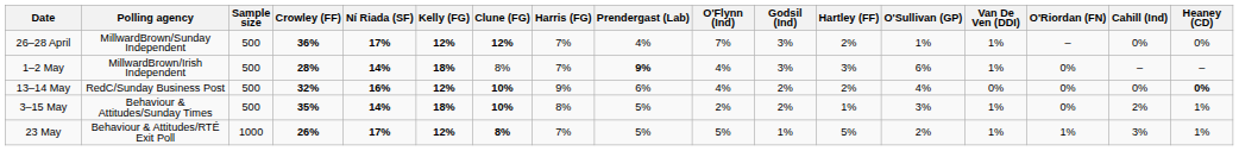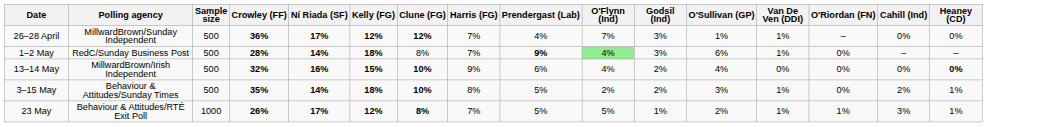- column: Hartley (FF) | 2% | 3% | 2% | 1% | 5%
1–2 May | Polling agency: MillwardBrown/Irish Independent -> RedC/Sunday Business Post
1–2 May | O'Flynn (Ind): no background -> lightgreen background
13–14 May | Polling agency: RedC/Sunday Business Post -> MillwardBrown/Irish Independent
13–14 May | Kelly (FG): 12% -> 15%
